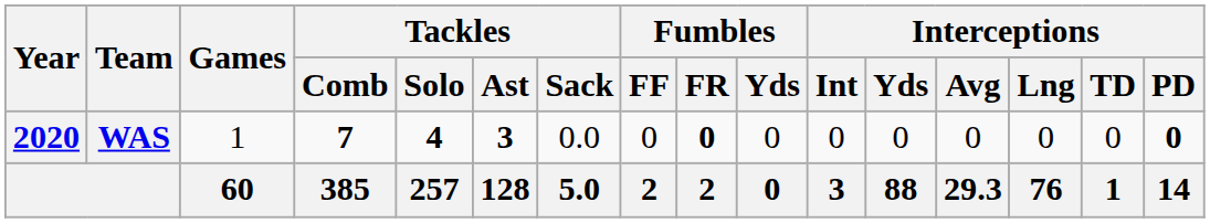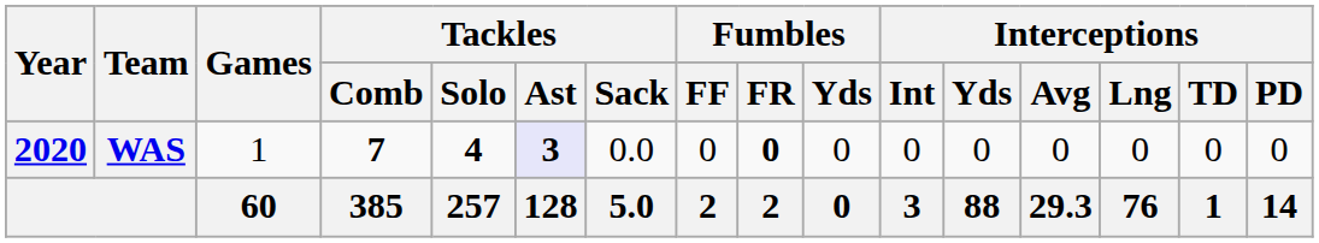WAS | Tackles / Ast: no background -> lavender background
WAS | Interceptions / PD: bold -> normal
